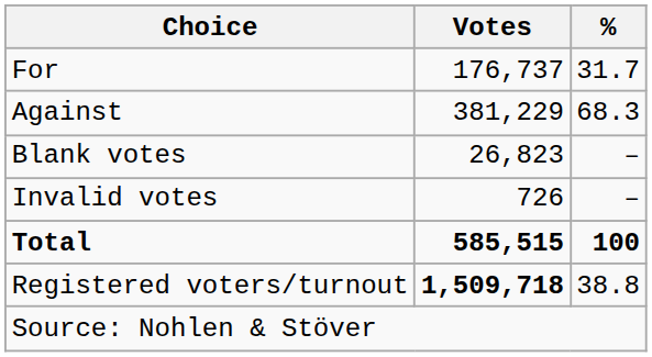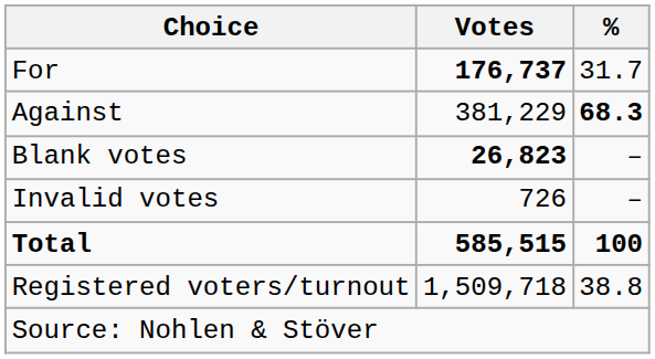For | Votes: normal -> bold
Against | %: normal -> bold
Blank votes | Votes: normal -> bold
Registered voters/turnout | Votes: bold -> normal
